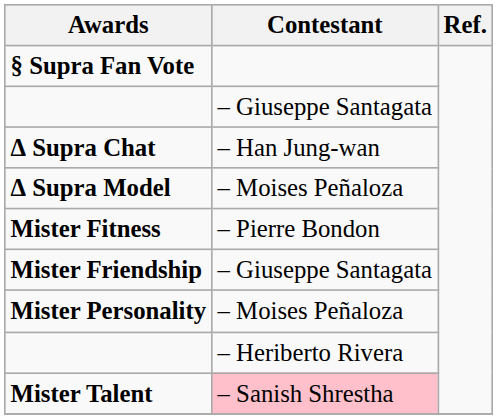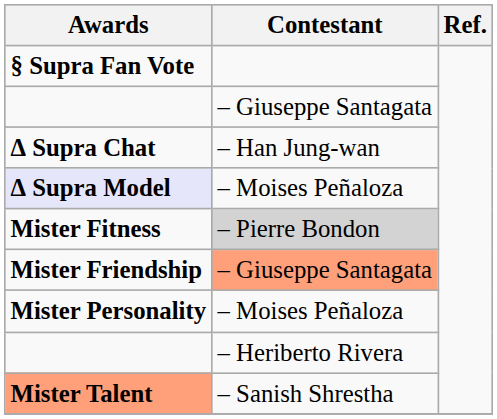Δ Supra Model | Awards: no background -> lavender background
Mister Fitness | Contestant: no background -> lightgrey background
Mister Friendship | Contestant: no background -> lightsalmon background
Mister Talent | Awards: no background -> lightsalmon background
Mister Talent | Contestant: pink background -> no background
